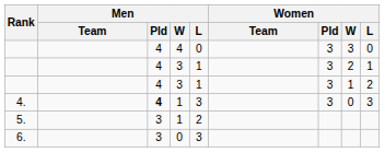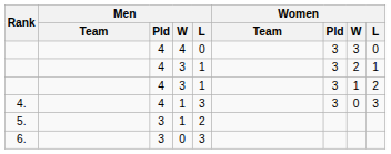4. | Men / Pld: bold -> normal
